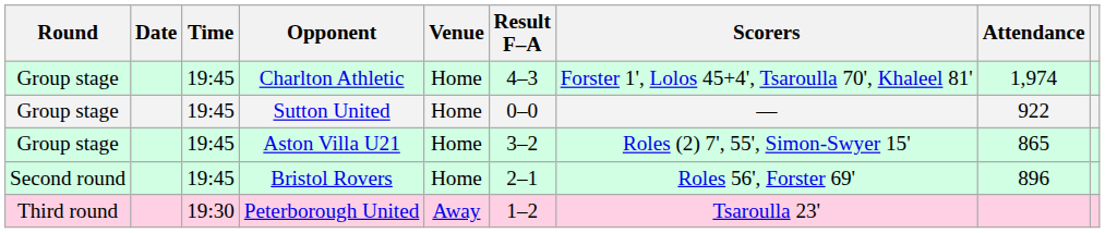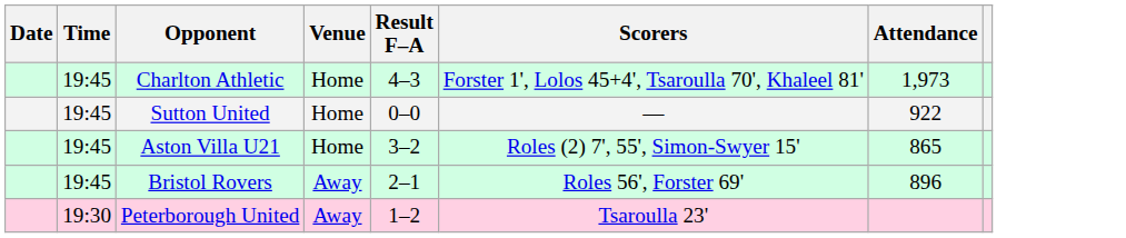- column: Round | Group stage | Group stage | Group stage | Second round | Third round
Charlton Athletic | Attendance: 1,974 -> 1,973
Bristol Rovers | Venue: Home -> Away
